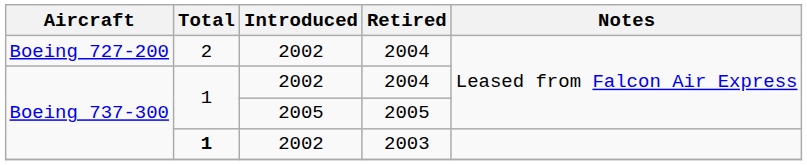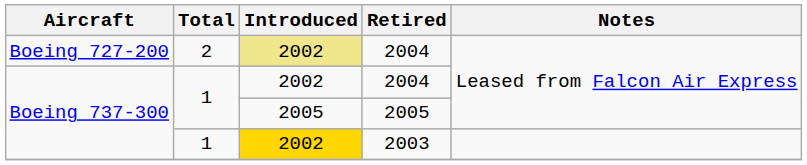Boeing 727-200 / 2004 | Introduced: no background -> khaki background
2003 | Total: bold -> normal
2003 | Introduced: no background -> gold background
